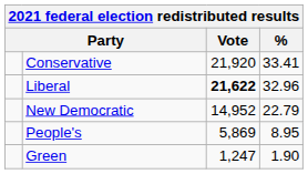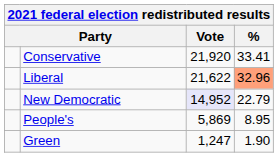Liberal | Vote: bold -> normal
Liberal | %: no background -> lightsalmon background
New Democratic | Vote: no background -> lavender background
